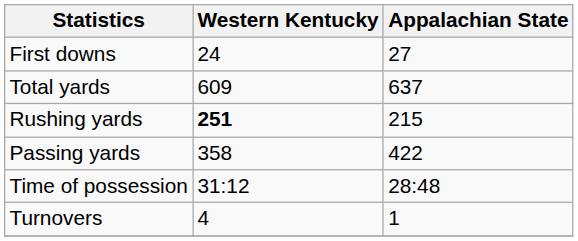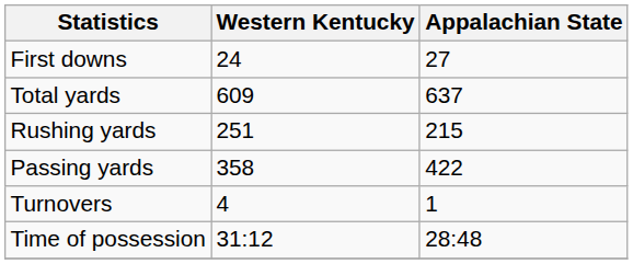Rushing yards | Western Kentucky: bold -> normal
rows swapped: Turnovers <-> Time of possession
